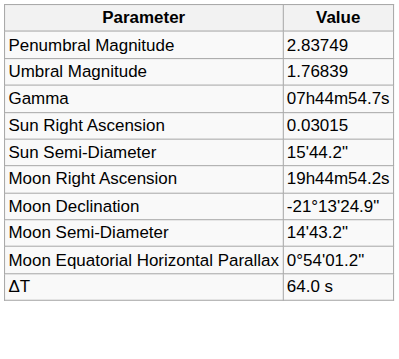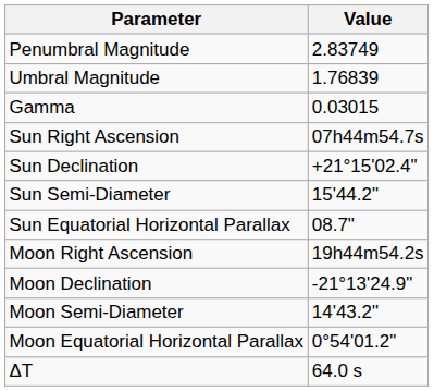Gamma | Value: 07h44m54.7s -> 0.03015
Sun Right Ascension | Value: 0.03015 -> 07h44m54.7s
+ row: Sun Declination | +21°15'02.4"
+ row: Sun Equatorial Horizontal Parallax | 08.7"
